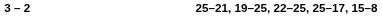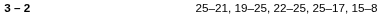row 1 | column 2: bold -> normal
